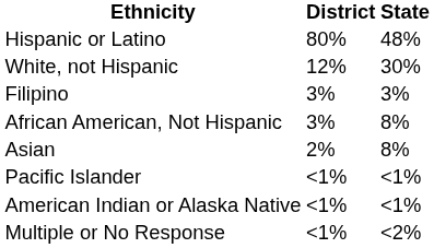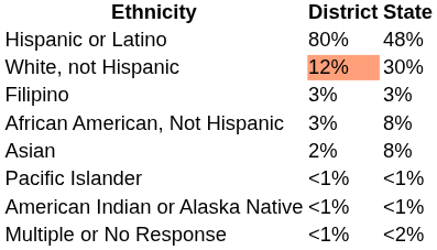White, not Hispanic | District: no background -> lightsalmon background
